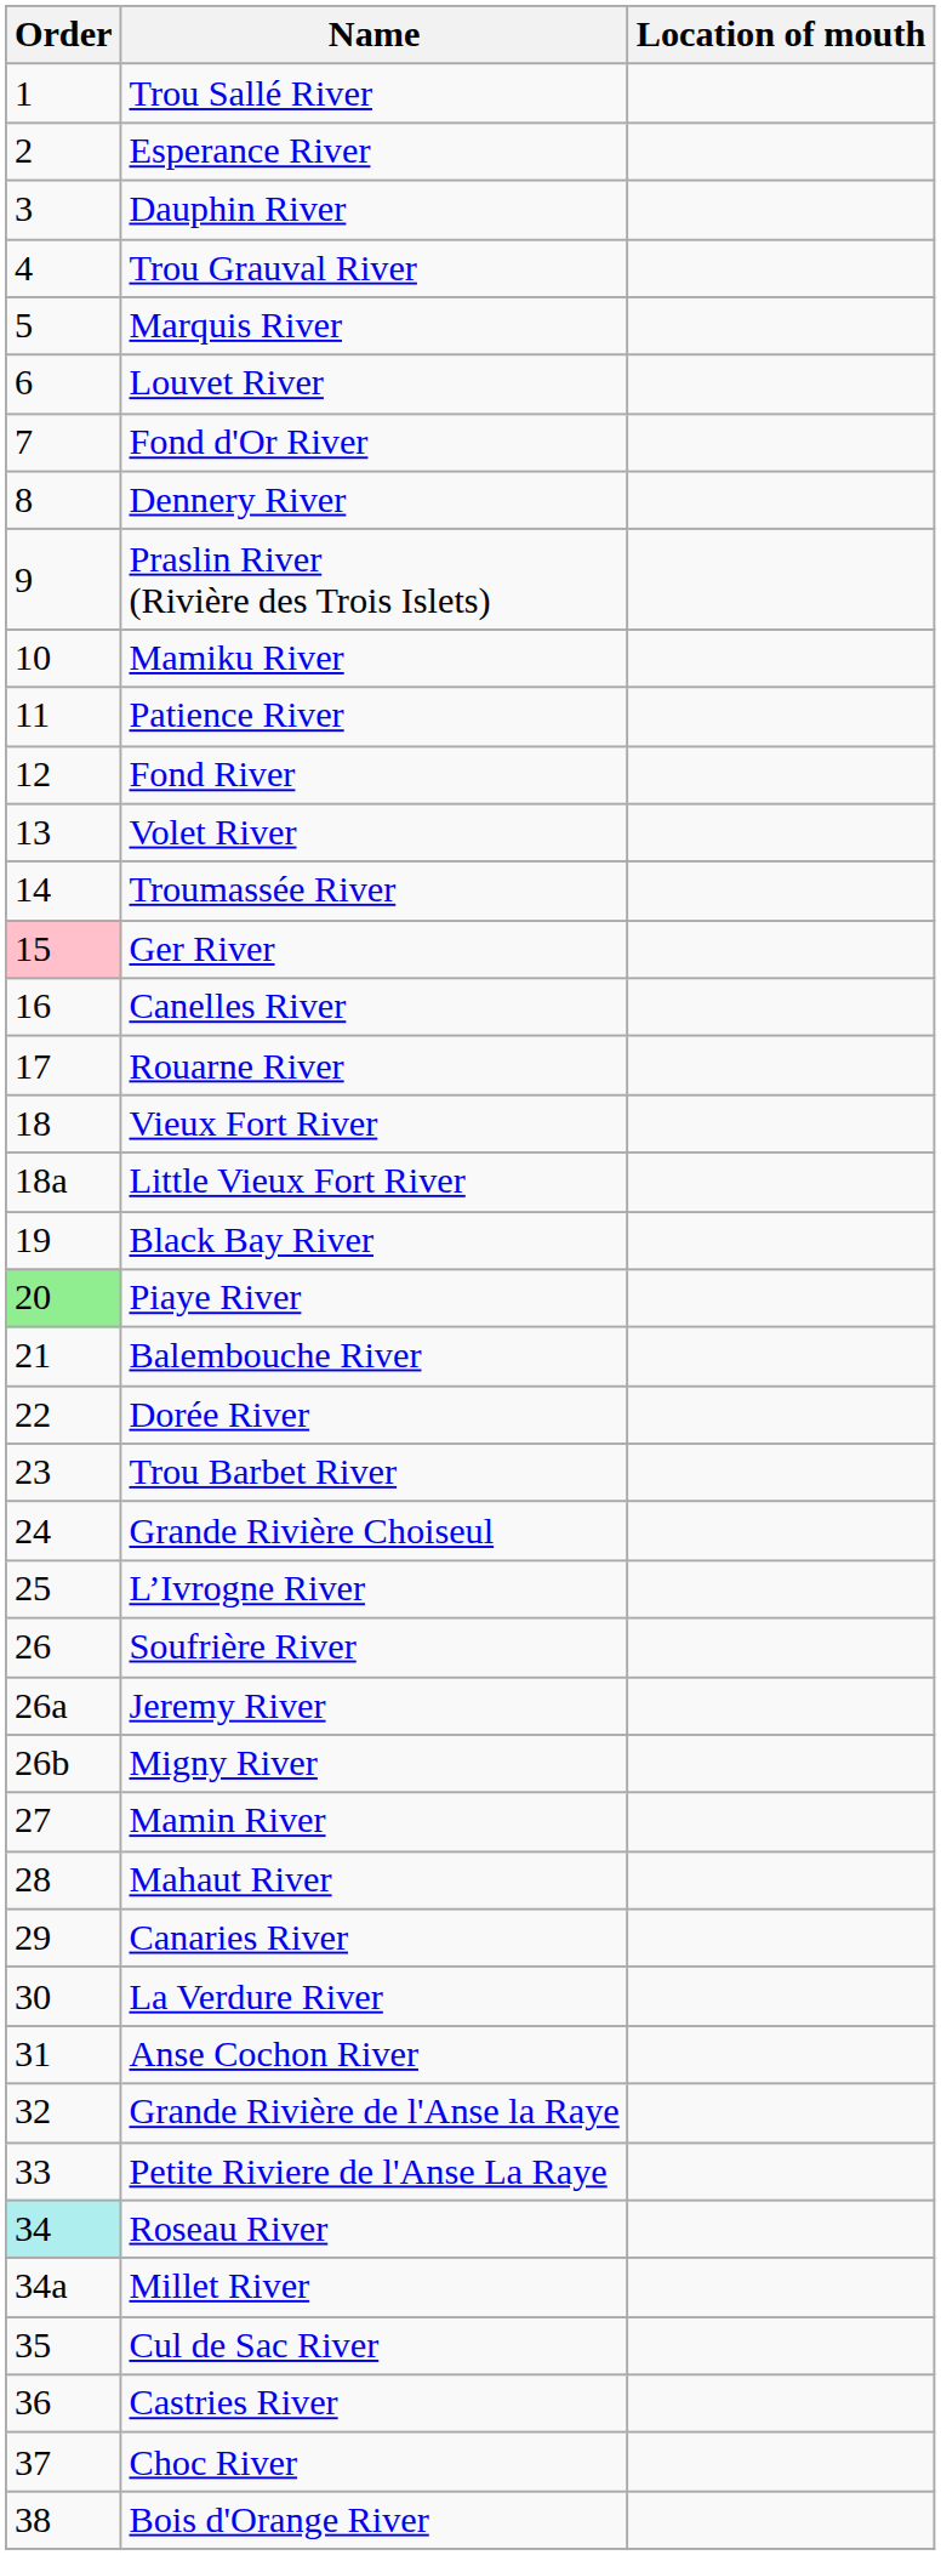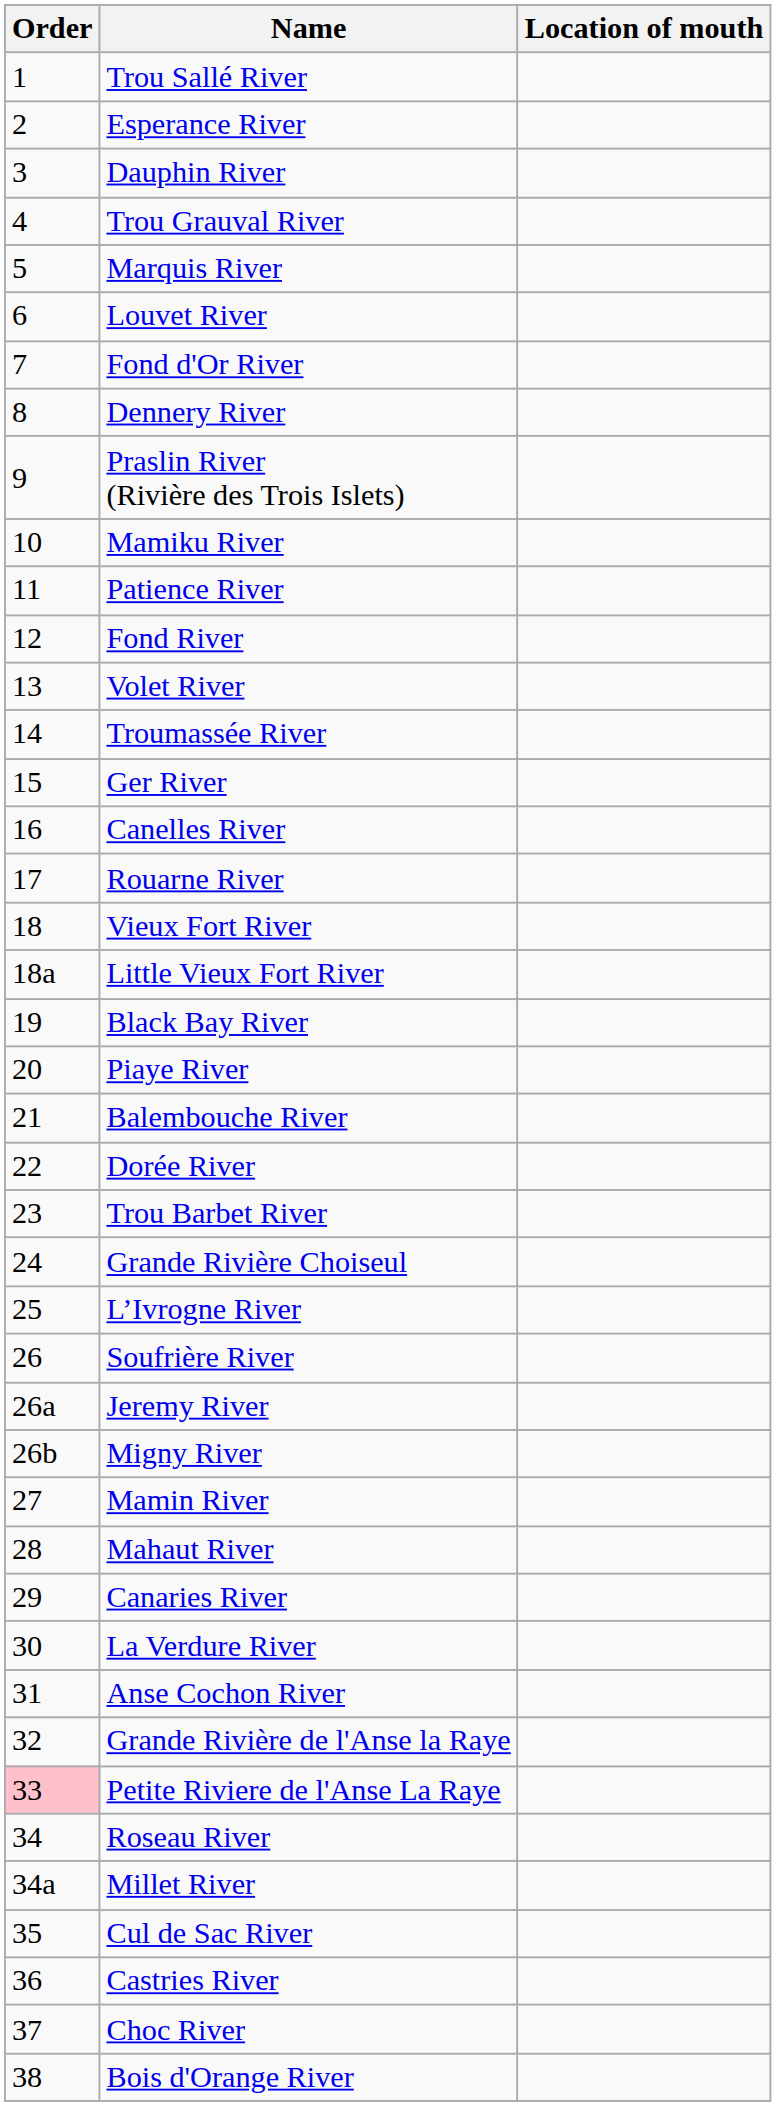Ger River | Order: pink background -> no background
Piaye River | Order: lightgreen background -> no background
Petite Riviere de l'Anse La Raye | Order: no background -> pink background
Roseau River | Order: paleturquoise background -> no background
